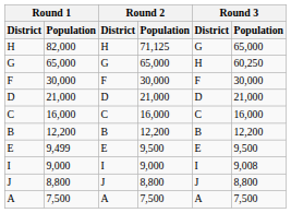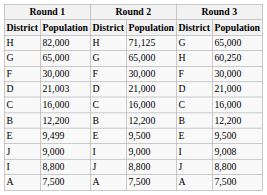row 6 | Round 1 / Population: 21,000 -> 21,003
row 10 | Round 1 / District: I -> J
row 11 | Round 1 / District: J -> I
